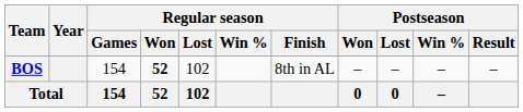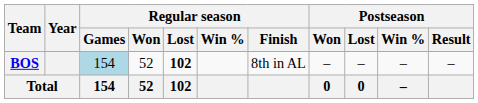BOS | Regular season / Games: no background -> lightblue background
BOS | Regular season / Won: bold -> normal
BOS | Regular season / Lost: normal -> bold
